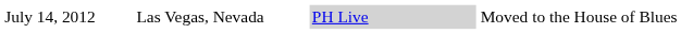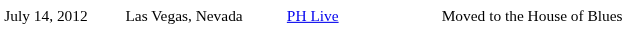July 14, 2012 | column 3: lightgrey background -> no background
